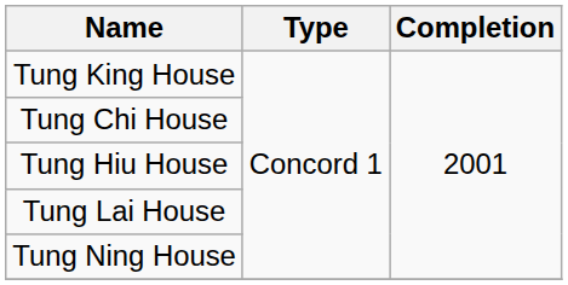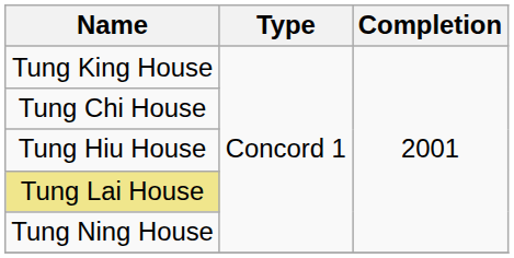Tung Lai House | Name: no background -> khaki background
